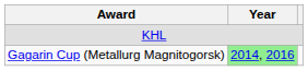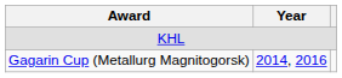Gagarin Cup (Metallurg Magnitogorsk) | Year: lightgreen background -> no background
